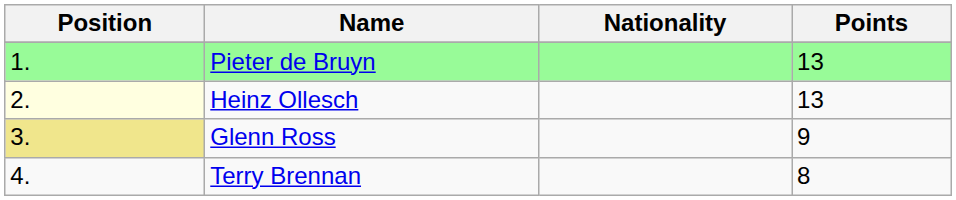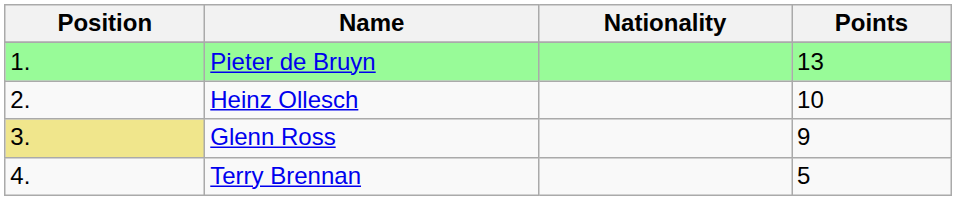Heinz Ollesch | Position: lightyellow background -> no background
Heinz Ollesch | Points: 13 -> 10
Terry Brennan | Points: 8 -> 5
